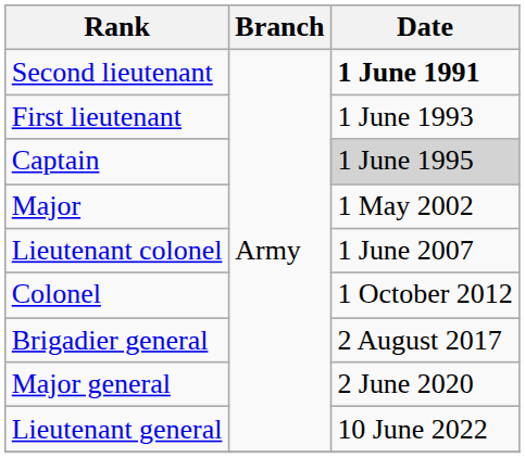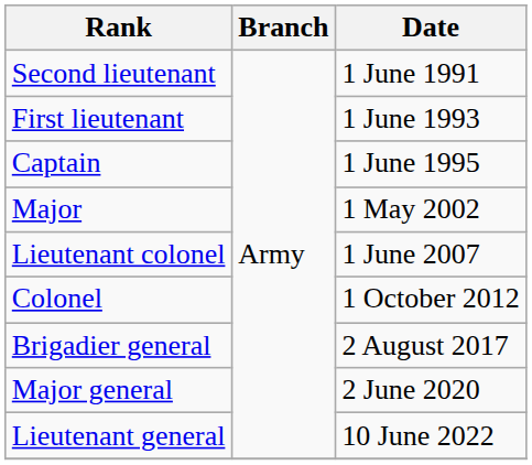Second lieutenant | Date: bold -> normal
Captain | Date: lightgrey background -> no background
